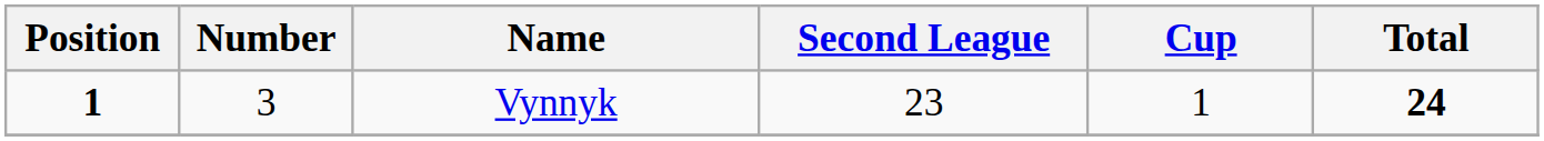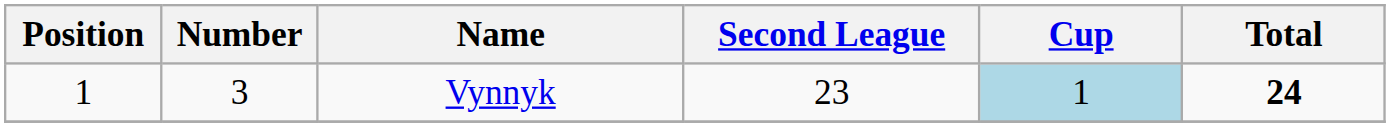Vynnyk | Position: bold -> normal
Vynnyk | Cup: no background -> lightblue background
